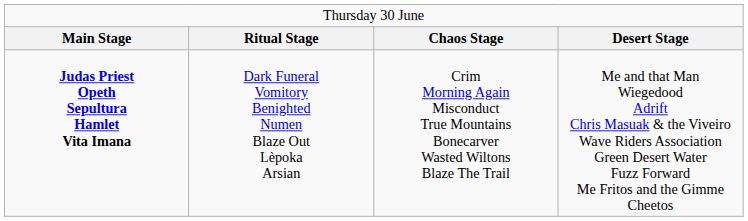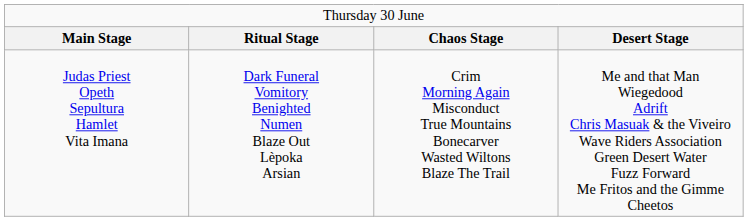Judas Priest Opeth Sepultura Hamlet Vita Imana | column 1: bold -> normal
